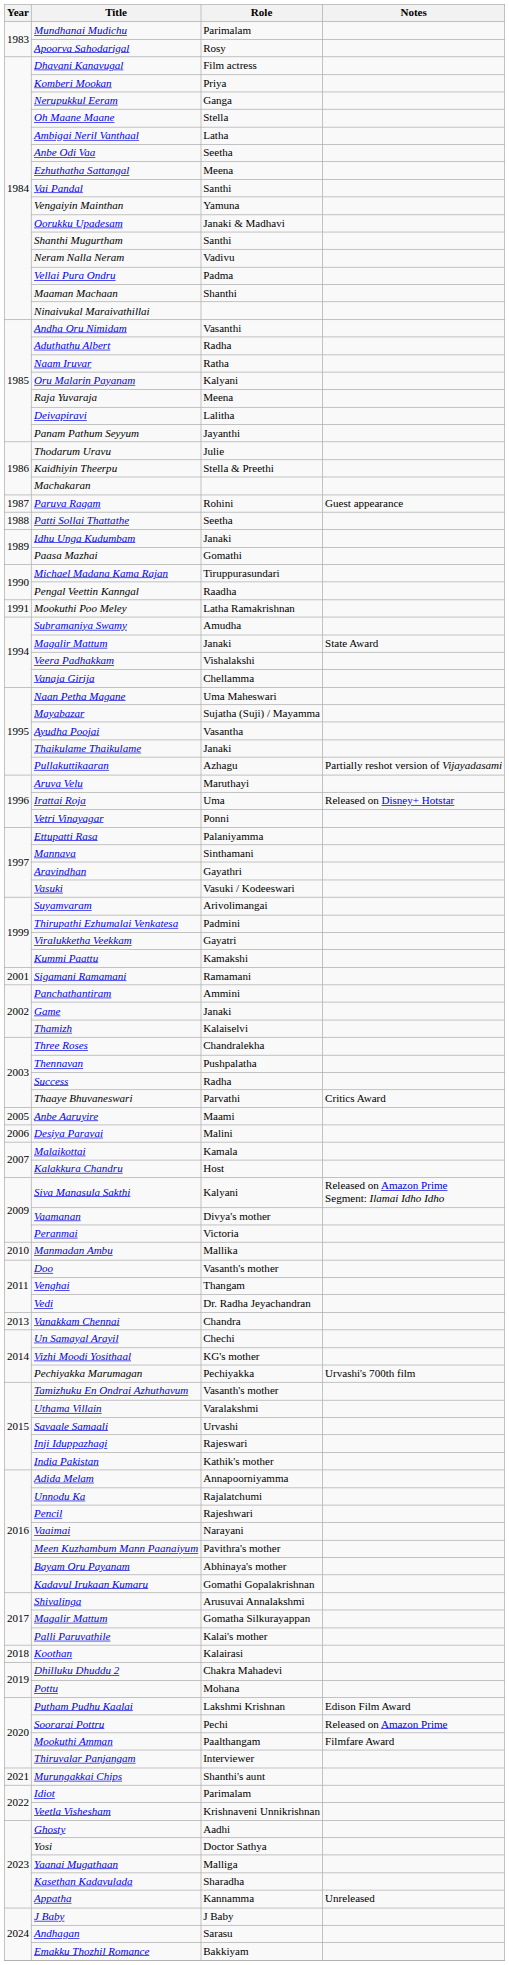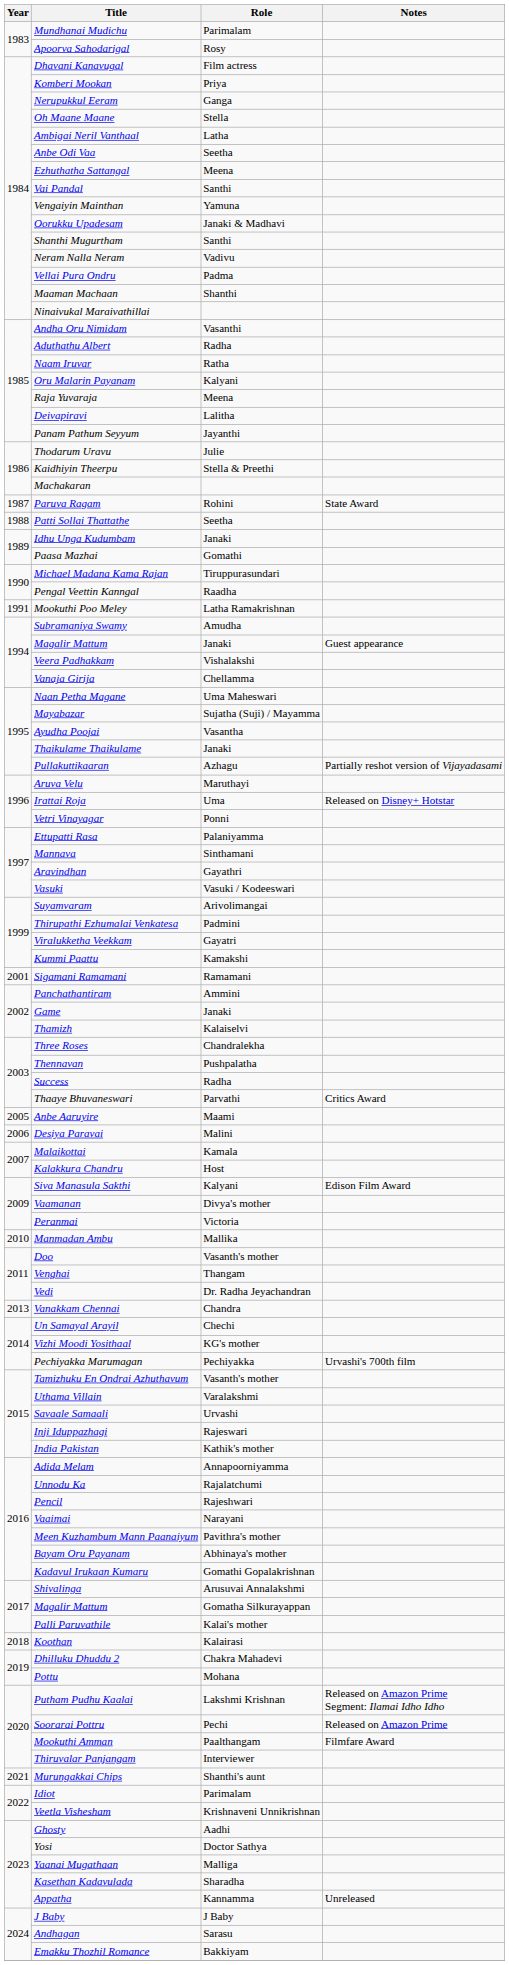Paruva Ragam | Notes: Guest appearance -> State Award
Magalir Mattum / Janaki | Notes: State Award -> Guest appearance
Siva Manasula Sakthi | Notes: Released on Amazon Prime Segment: Ilamai Idho Idho -> Edison Film Award
Putham Pudhu Kaalai | Notes: Edison Film Award -> Released on Amazon Prime Segment: Ilamai Idho Idho
